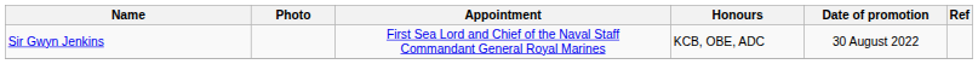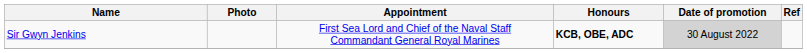Sir Gwyn Jenkins | Honours: normal -> bold
Sir Gwyn Jenkins | Date of promotion: no background -> lightgrey background
